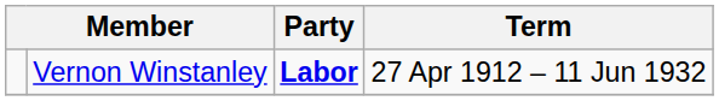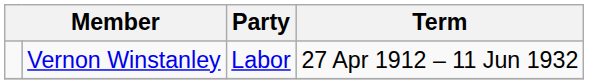Vernon Winstanley | Party: bold -> normal
